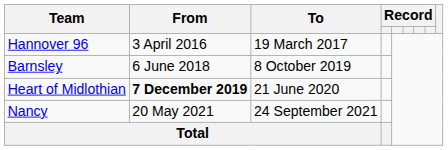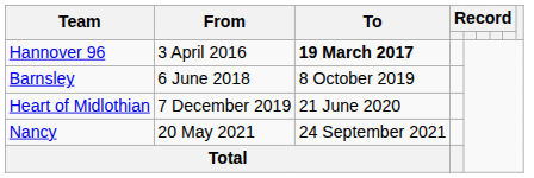Hannover 96 | To: normal -> bold
Heart of Midlothian | From: bold -> normal
